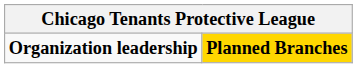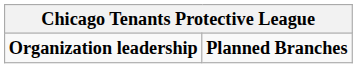Organization leadership | column 2: gold background -> no background
